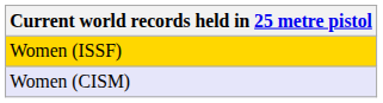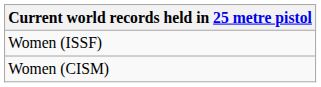Women (ISSF) | column 1: gold background -> no background
Women (CISM) | column 1: lavender background -> no background
